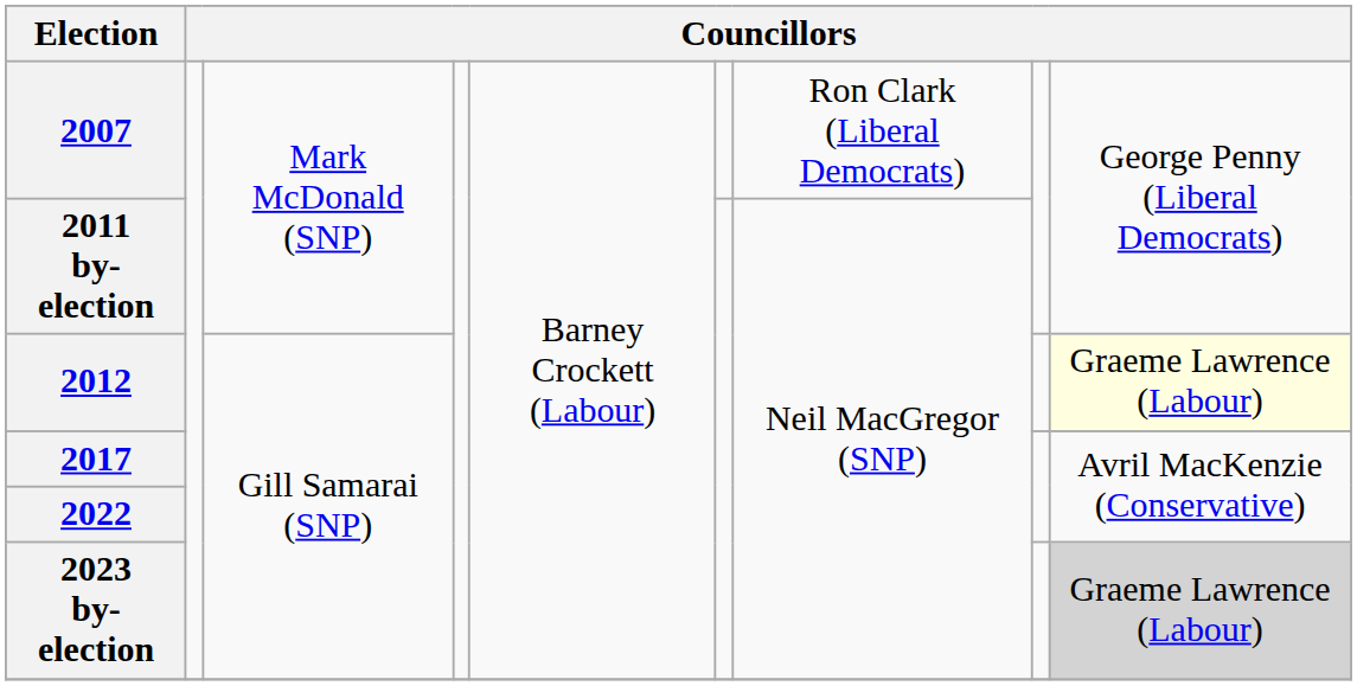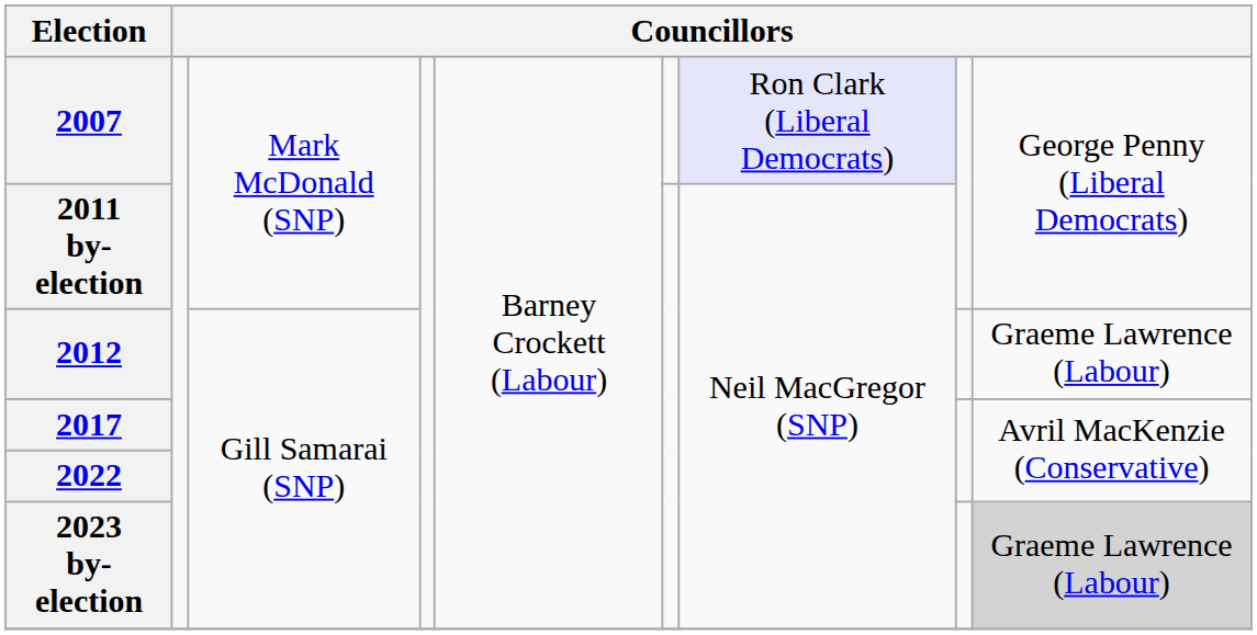2007 | column 7: no background -> lavender background
2012 | column 9: lightyellow background -> no background
